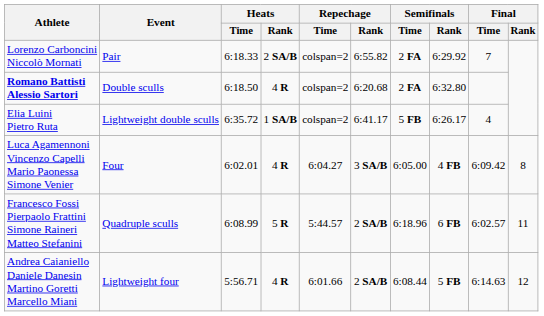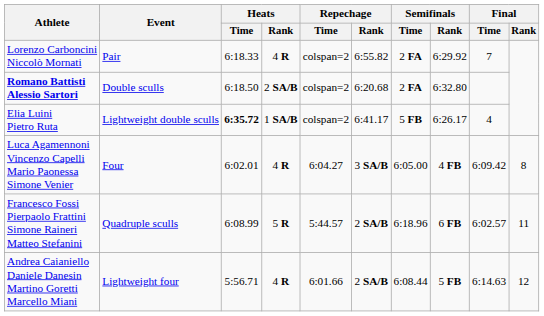Lorenzo Carboncini Niccolò Mornati | Heats / Rank: 2 SA/B -> 4 R
Romano Battisti Alessio Sartori | Heats / Rank: 4 R -> 2 SA/B
Elia Luini Pietro Ruta | Heats / Time: normal -> bold
